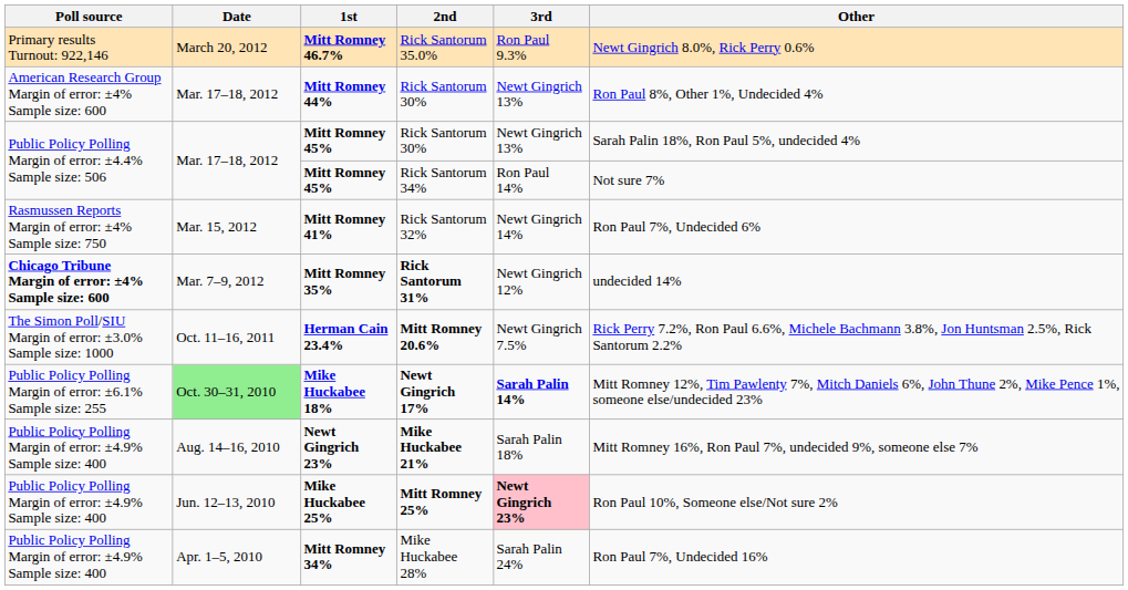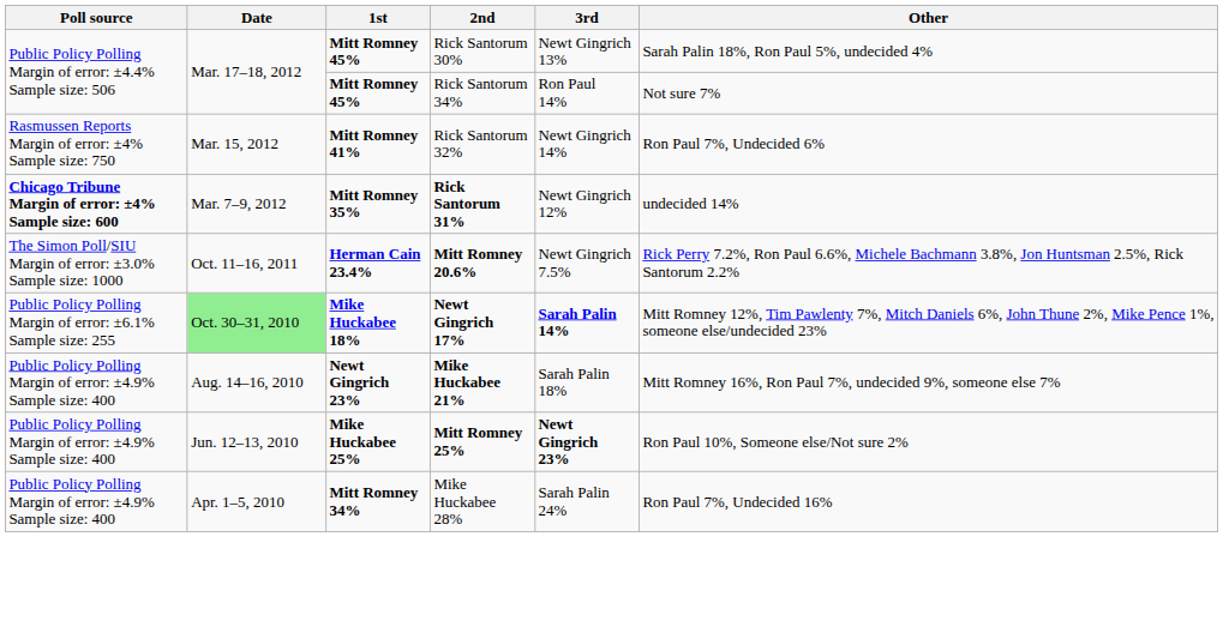- row: Primary results Turnout: 922,146 | March 20, 2012 | Mitt Romney 46.7% | Rick Santorum 35.0% | Ron Paul 9.3% | Newt Gingrich 8.0%, Rick Perry 0.6%
- row: American Research Group Margin of error: ±4% Sample size: 600 | Mar. 17–18, 2012 | Mitt Romney 44% | Rick Santorum 30% | Newt Gingrich 13% | Ron Paul 8%, Other 1%, Undecided 4%
Mike Huckabee 25% | 3rd: pink background -> no background
